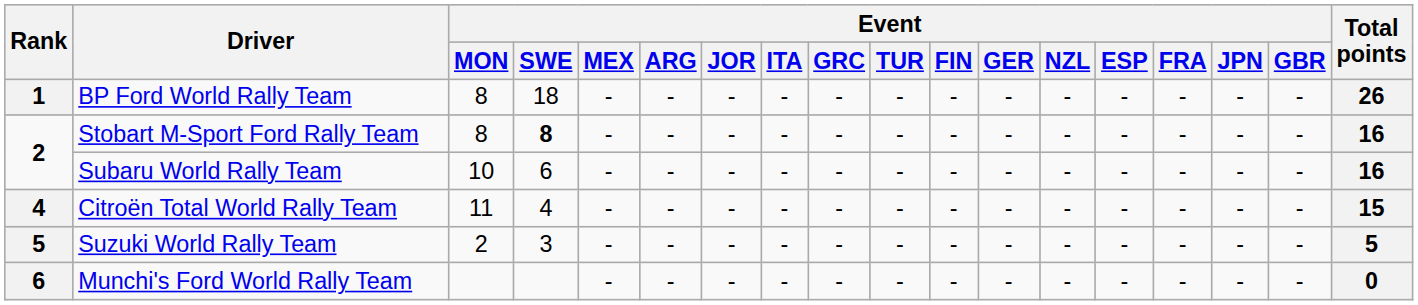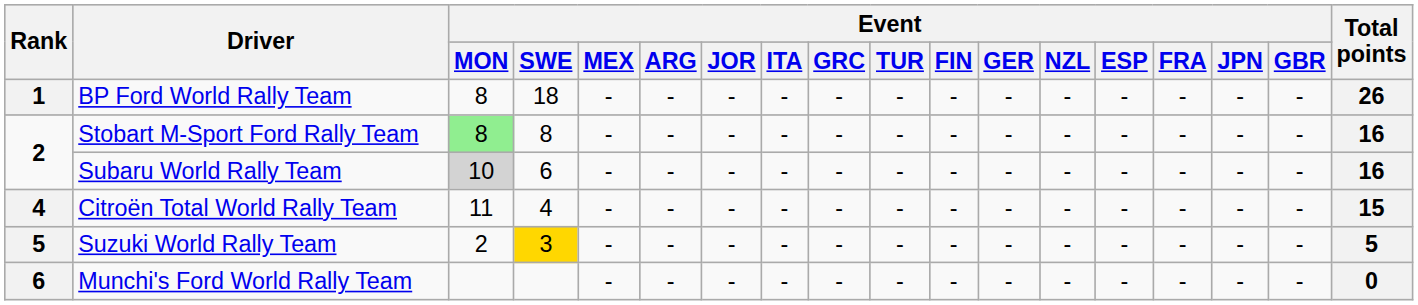Stobart M-Sport Ford Rally Team | Event / MON: no background -> lightgreen background
Stobart M-Sport Ford Rally Team | Event / SWE: bold -> normal
Subaru World Rally Team | Event / MON: no background -> lightgrey background
Suzuki World Rally Team | Event / SWE: no background -> gold background
